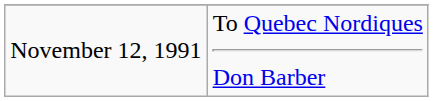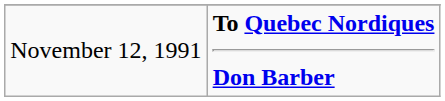November 12, 1991 | column 2: normal -> bold
